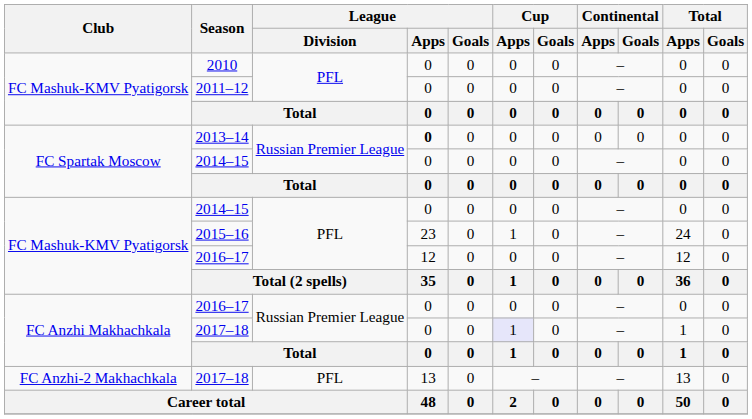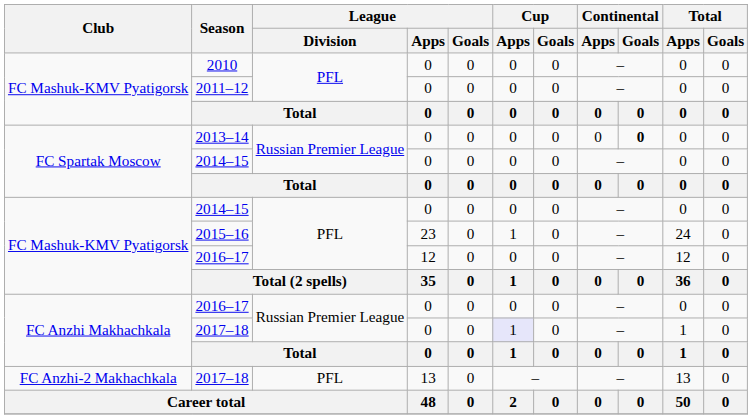2013–14 | League / Apps: bold -> normal
2013–14 | Continental / Goals: normal -> bold
